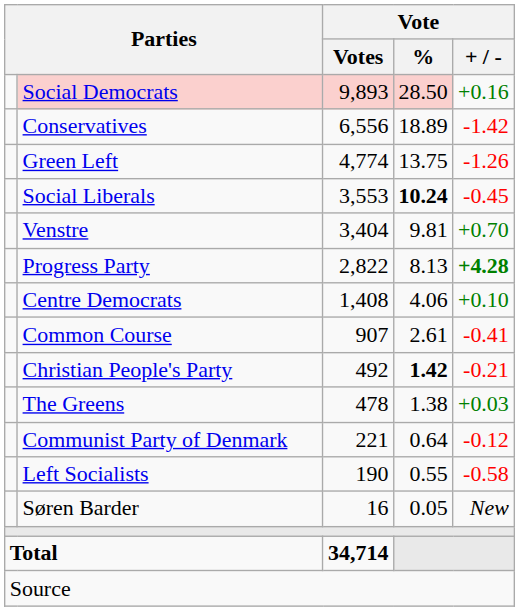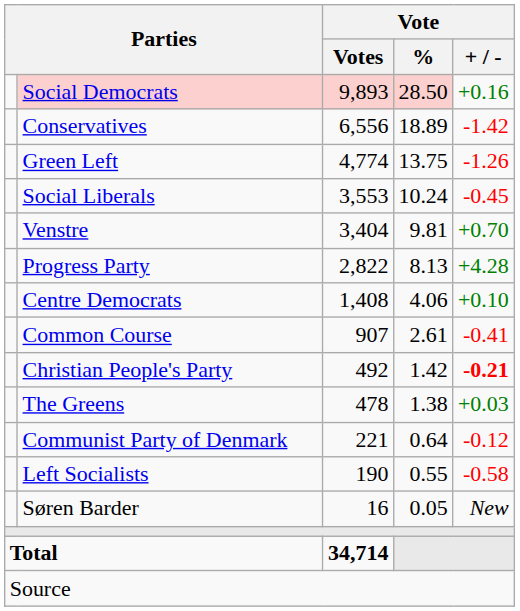Social Liberals | Vote / %: bold -> normal
Progress Party | Vote / + / -: bold -> normal
Christian People's Party | Vote / %: bold -> normal
Christian People's Party | Vote / + / -: normal -> bold
